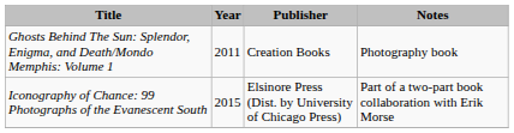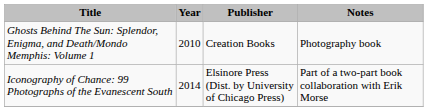row 2 | Year: 2011 -> 2010
row 3 | Year: 2015 -> 2014
